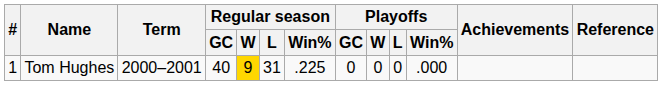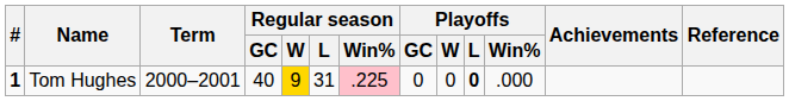Tom Hughes | #: normal -> bold
Tom Hughes | Regular season / Win%: no background -> pink background
Tom Hughes | Playoffs / L: normal -> bold
